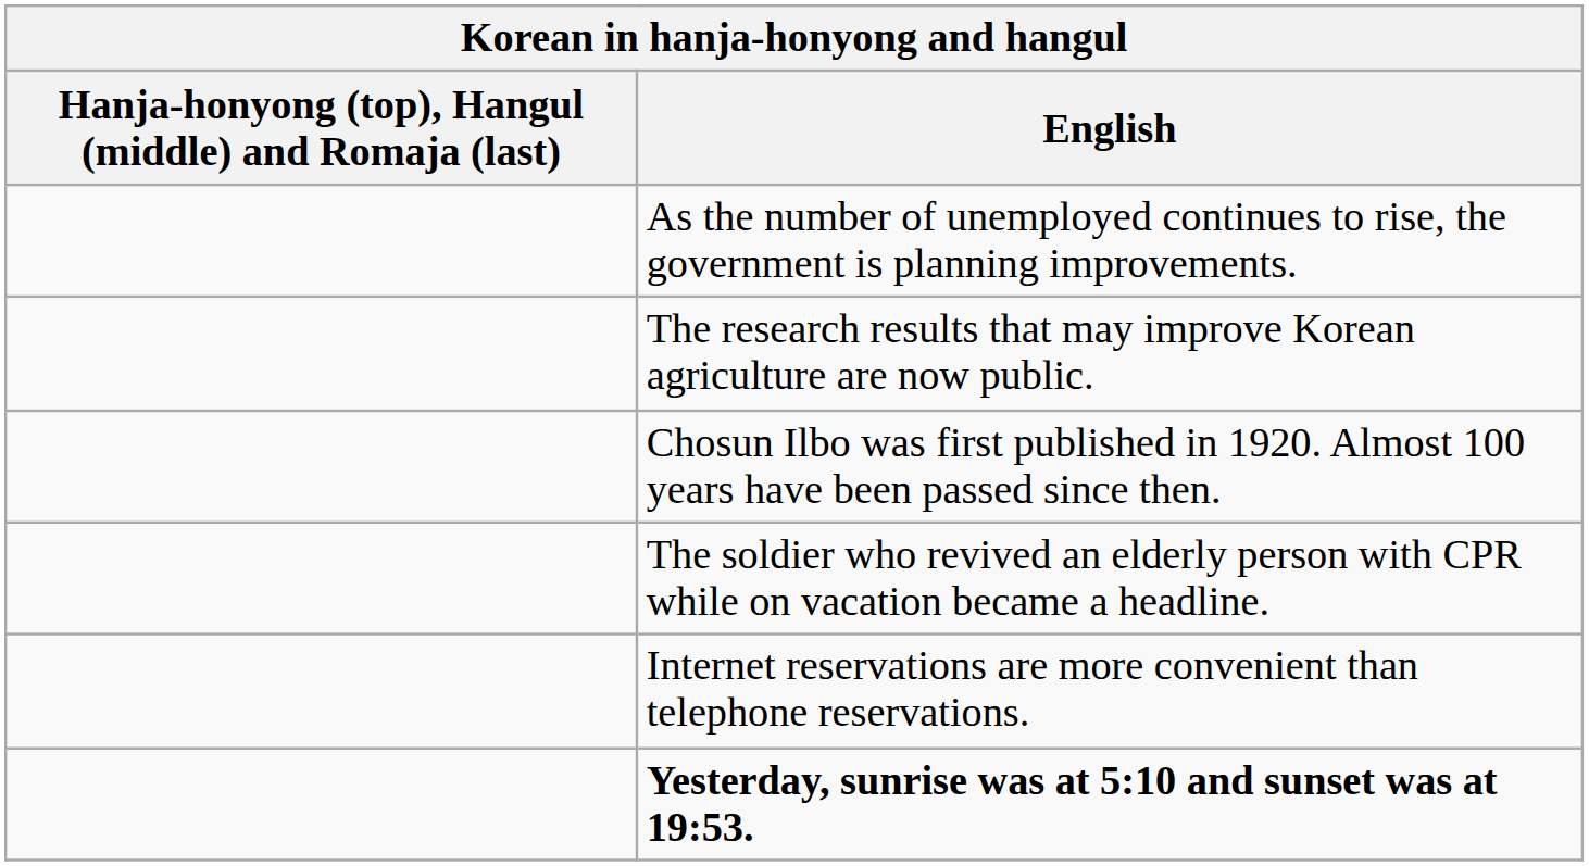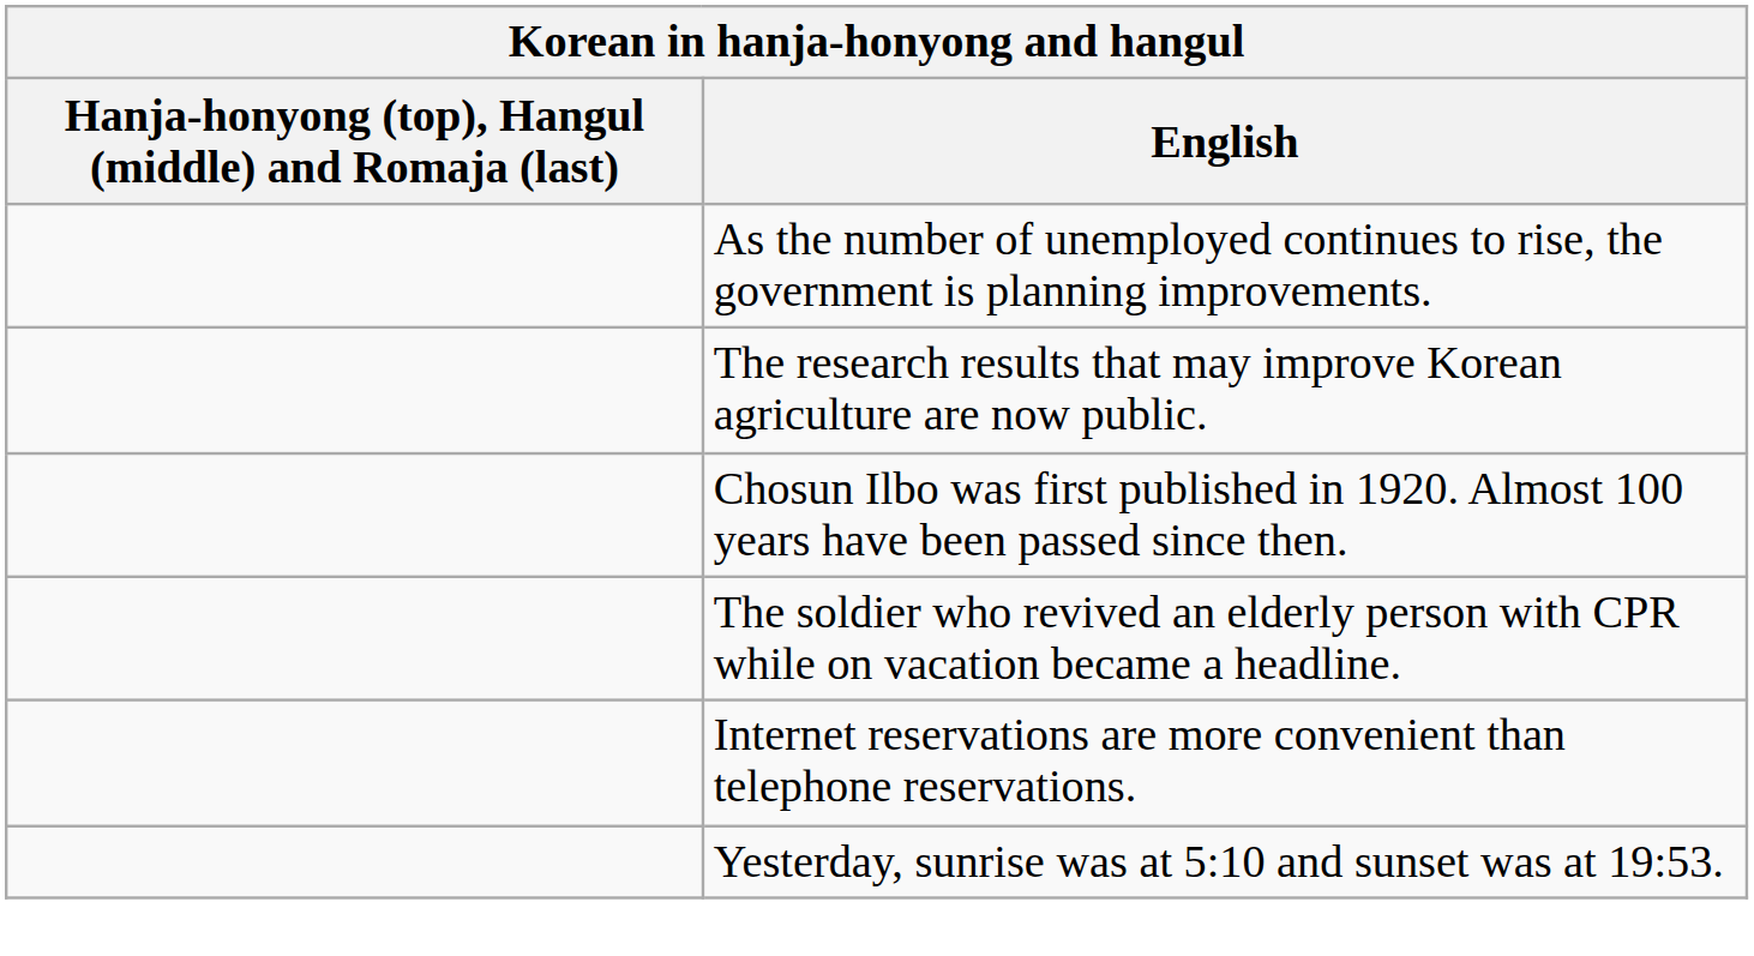Yesterday, sunrise was at 5:10 and sunset was at 19:53. | English: bold -> normal
